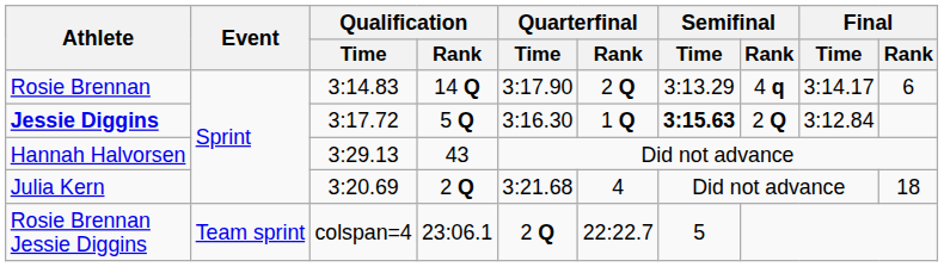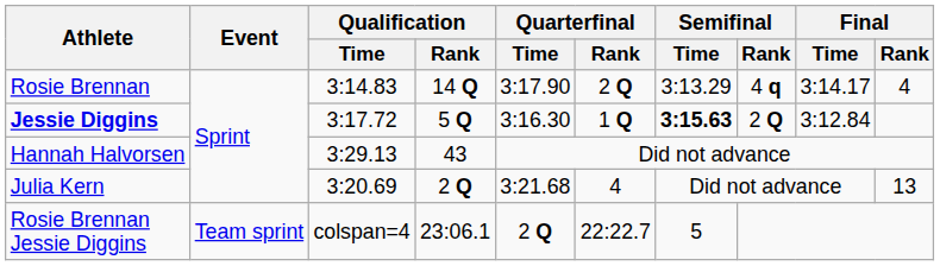Rosie Brennan | Final / Rank: 6 -> 4
Julia Kern | Final / Rank: 18 -> 13
